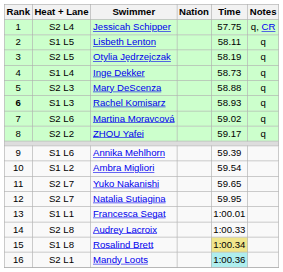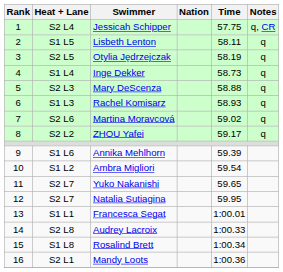Rachel Komisarz | Rank: bold -> normal
Rosalind Brett | Time: khaki background -> no background
Mandy Loots | Time: paleturquoise background -> no background
